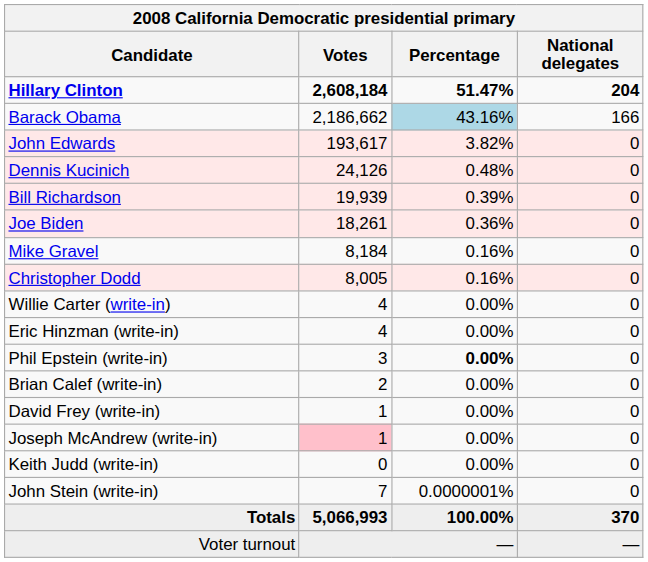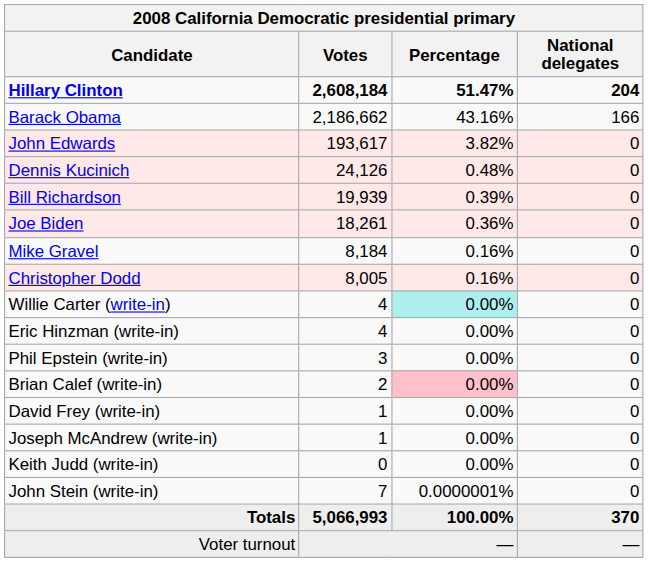Barack Obama | Percentage: lightblue background -> no background
Willie Carter (write-in) | Percentage: no background -> paleturquoise background
Phil Epstein (write-in) | Percentage: bold -> normal
Brian Calef (write-in) | Percentage: no background -> pink background
Joseph McAndrew (write-in) | Votes: pink background -> no background
